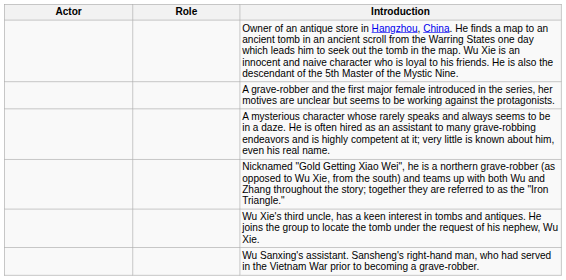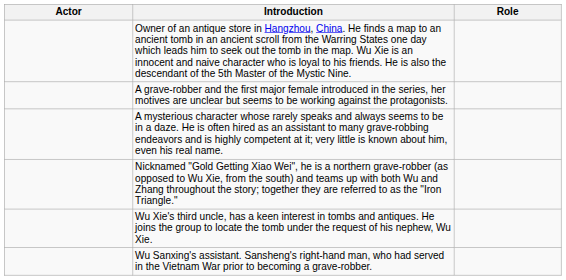columns swapped: Role <-> Introduction
